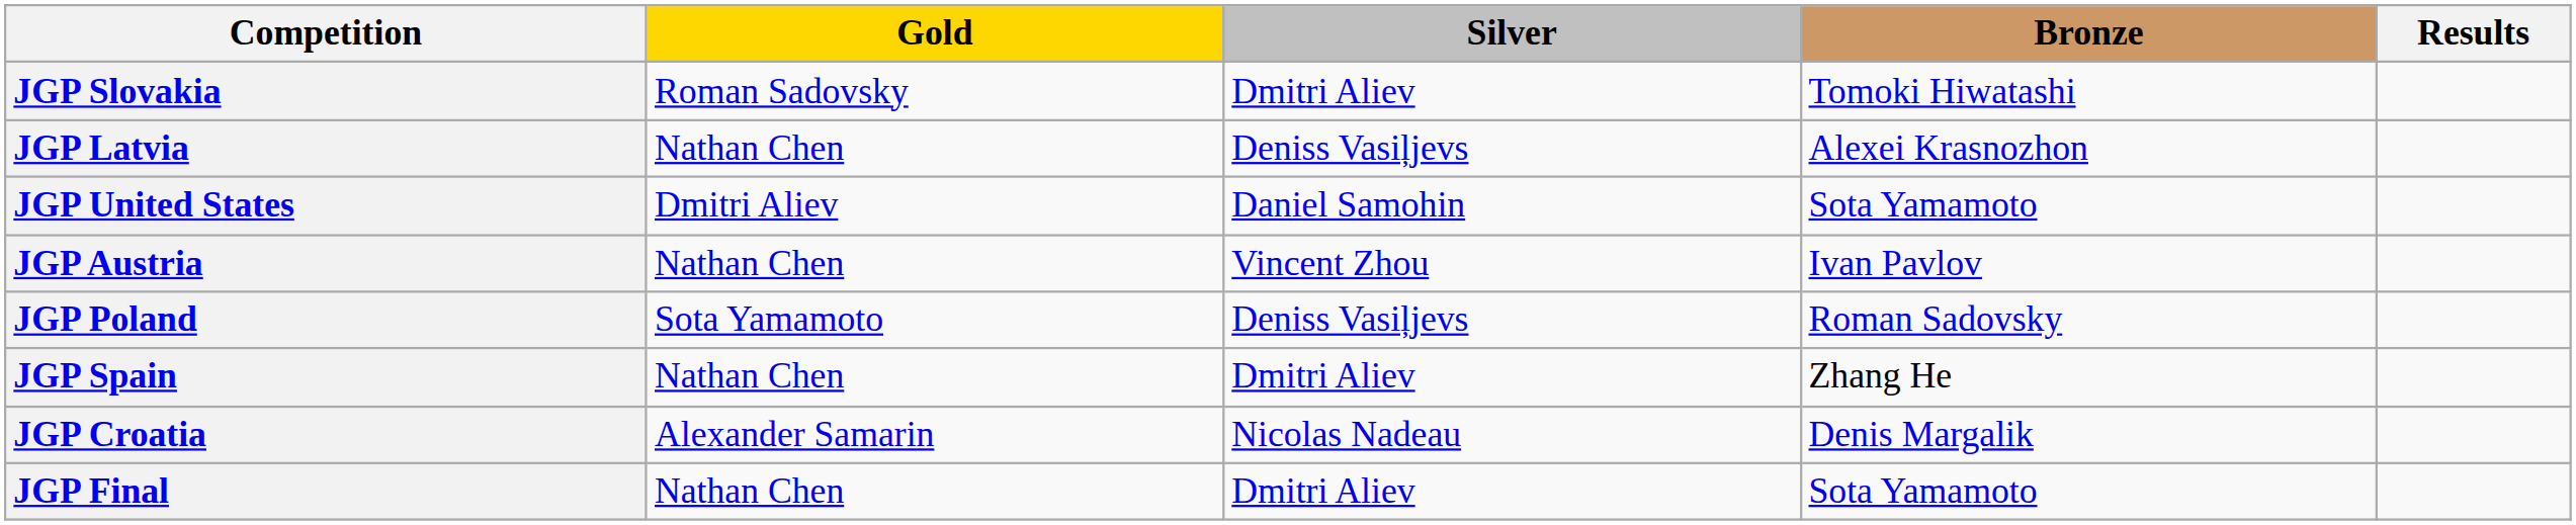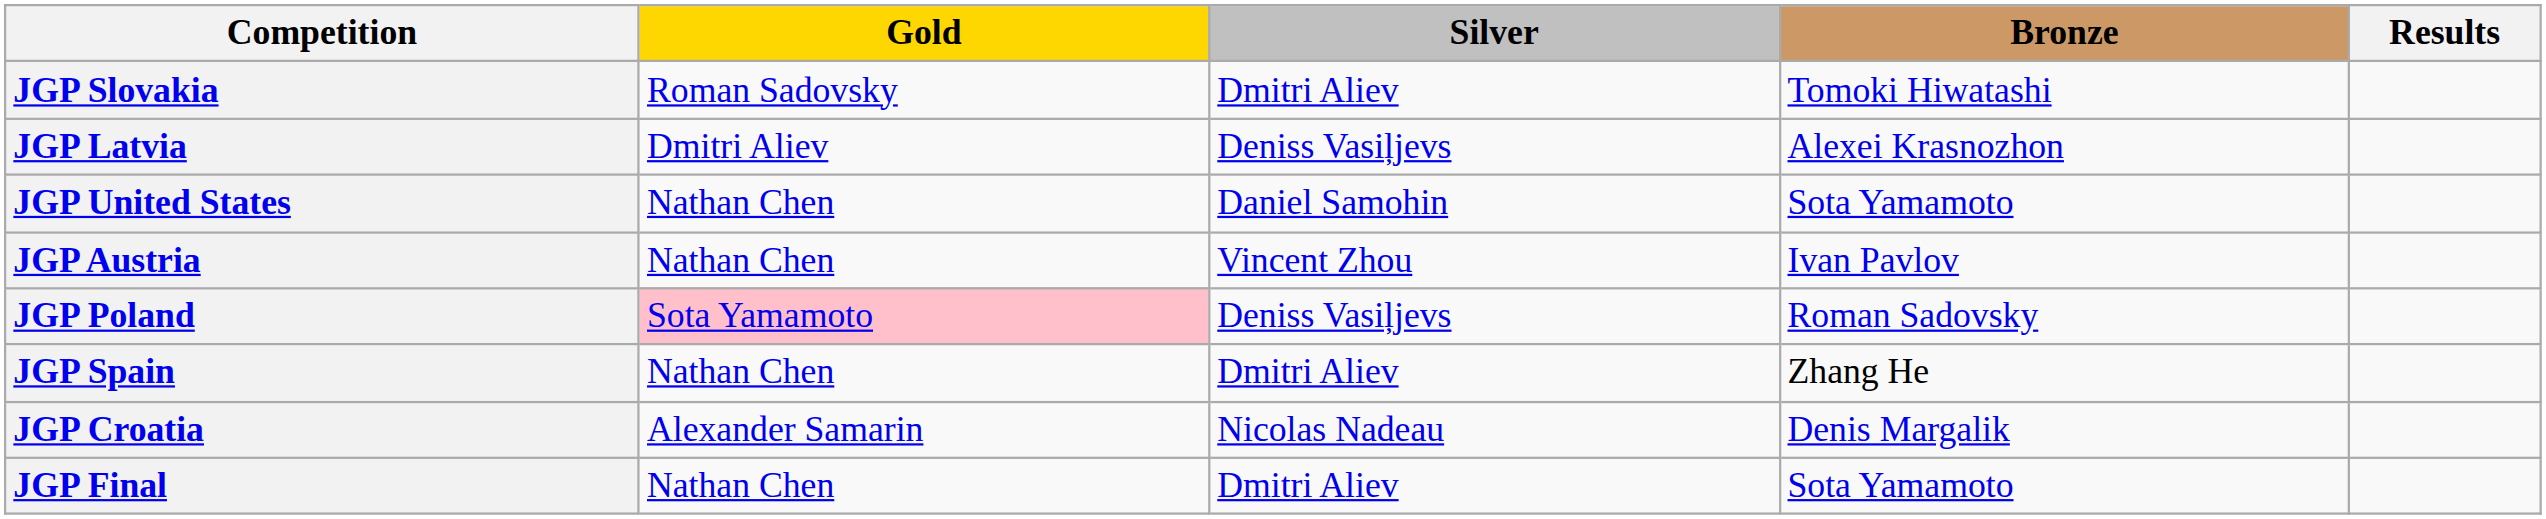JGP Latvia | Gold: Nathan Chen -> Dmitri Aliev
JGP United States | Gold: Dmitri Aliev -> Nathan Chen
JGP Poland | Gold: no background -> pink background
